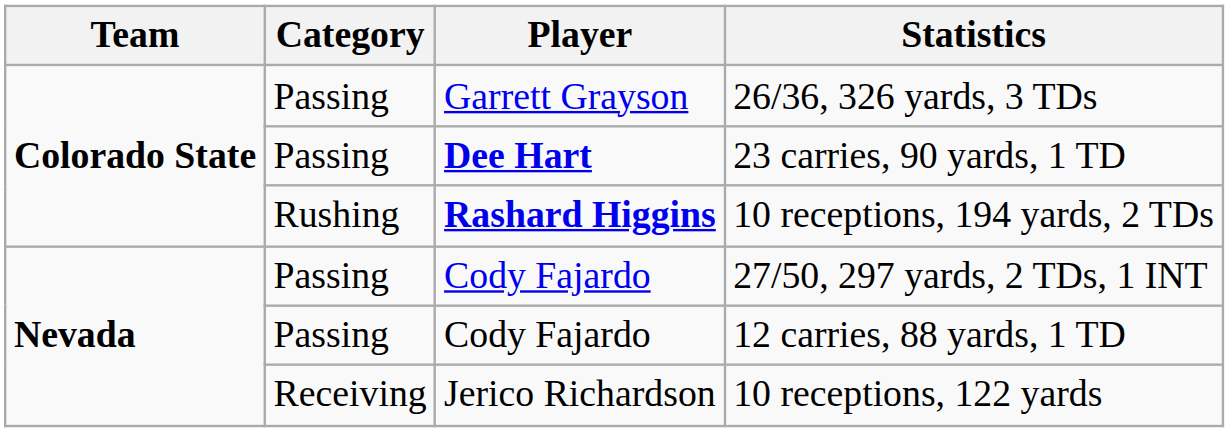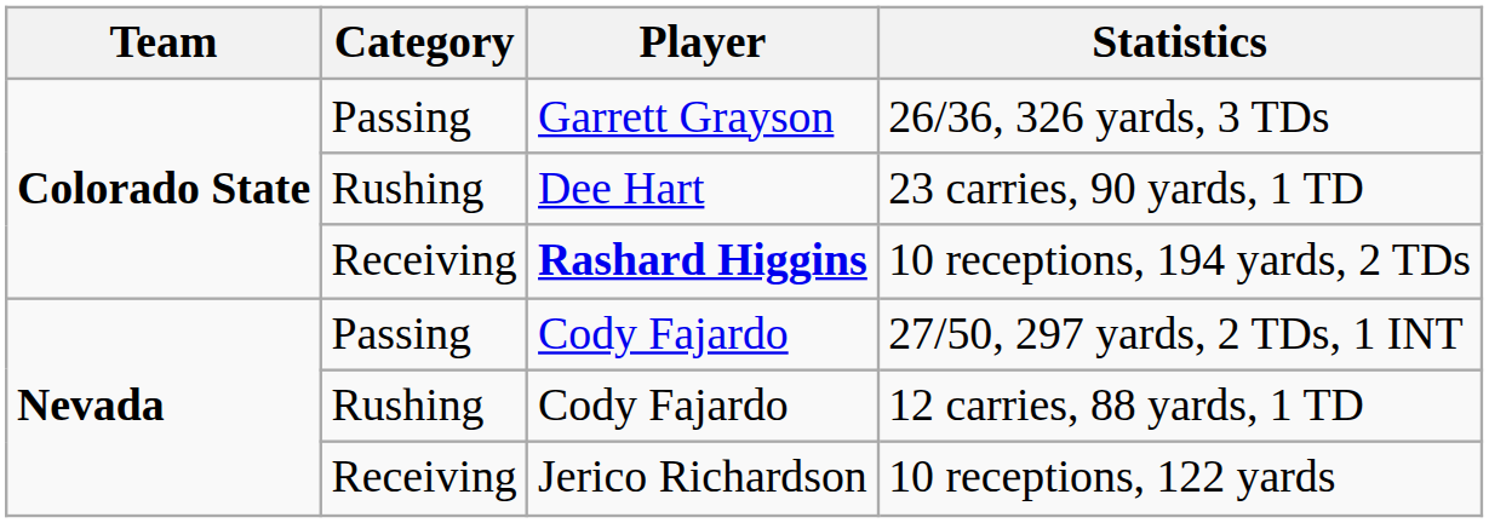23 carries, 90 yards, 1 TD | Category: Passing -> Rushing
23 carries, 90 yards, 1 TD | Player: bold -> normal
10 receptions, 194 yards, 2 TDs | Category: Rushing -> Receiving
12 carries, 88 yards, 1 TD | Category: Passing -> Rushing
